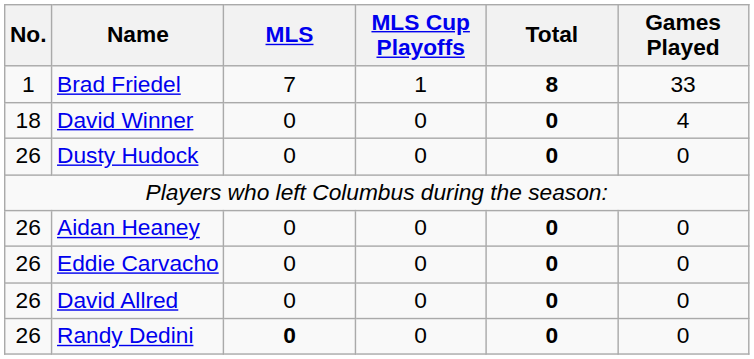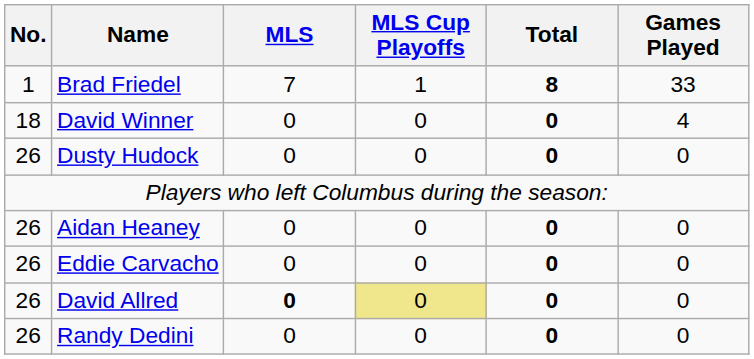David Allred | MLS: normal -> bold
David Allred | MLS Cup Playoffs: no background -> khaki background
Randy Dedini | MLS: bold -> normal
